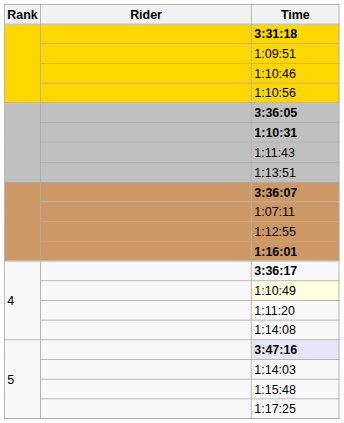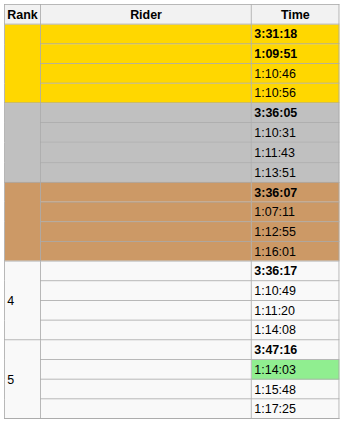1:09:51 | Time: normal -> bold
1:10:31 | Time: bold -> normal
1:16:01 | Time: bold -> normal
1:10:49 | Time: lightyellow background -> no background
3:47:16 | Time: lavender background -> no background
1:14:03 | Time: no background -> lightgreen background
